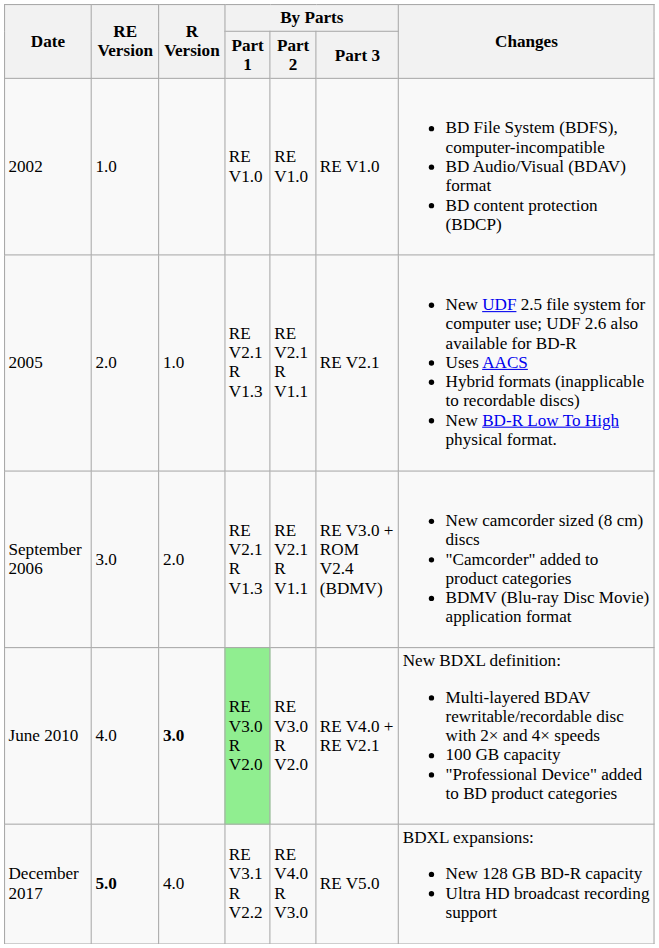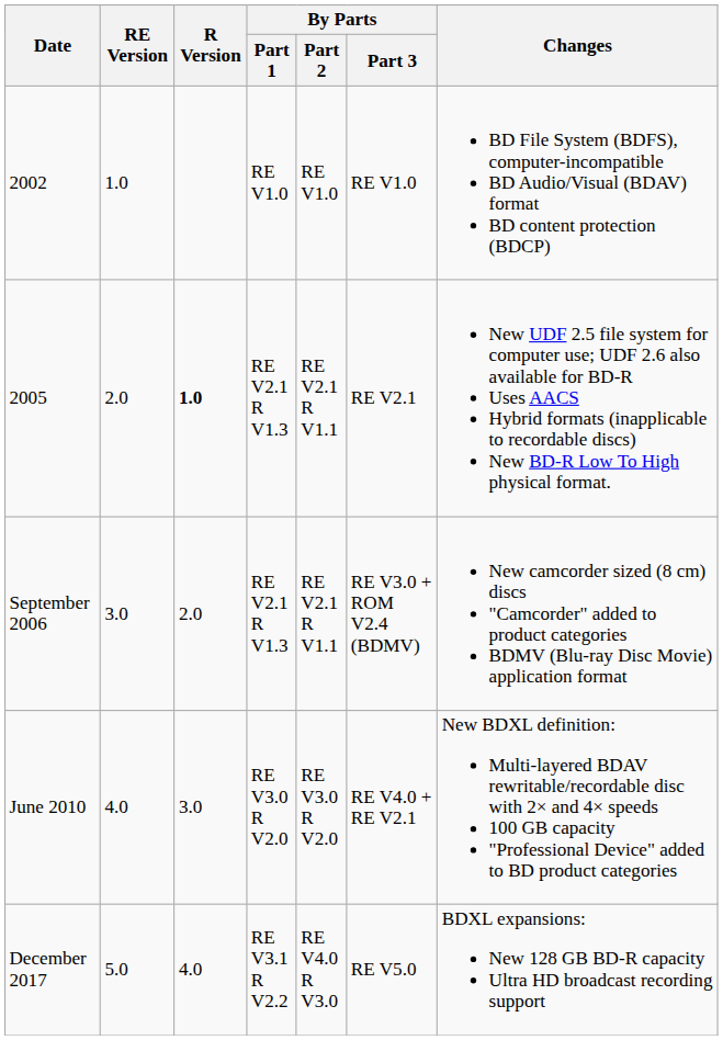2005 | R Version: normal -> bold
June 2010 | R Version: bold -> normal
June 2010 | By Parts / Part 1: lightgreen background -> no background
December 2017 | RE Version: bold -> normal
